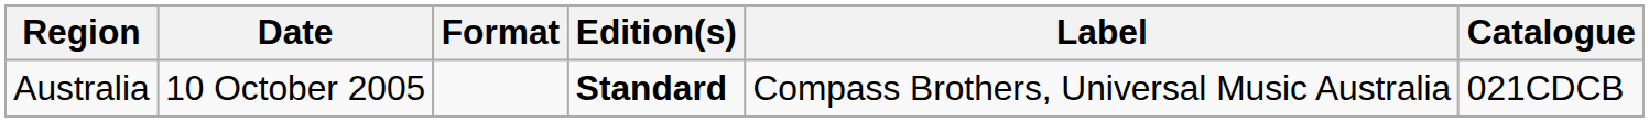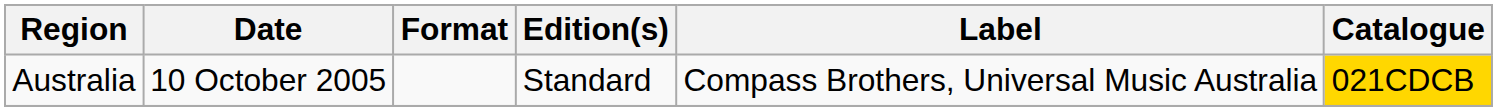Australia | Edition(s): bold -> normal
Australia | Catalogue: no background -> gold background
